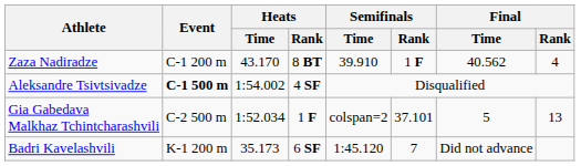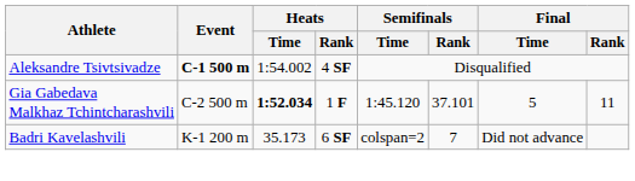- row: Zaza Nadiradze | C-1 200 m | 43.170 | 8 BT | 39.910 | 1 F | 40.562 | 4
Gia Gabedava Malkhaz Tchintcharashvili | Heats / Time: normal -> bold
Gia Gabedava Malkhaz Tchintcharashvili | Semifinals / Time: colspan=2 -> 1:45.120
Gia Gabedava Malkhaz Tchintcharashvili | Final / Rank: 13 -> 11
Badri Kavelashvili | Semifinals / Time: 1:45.120 -> colspan=2
